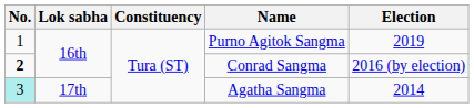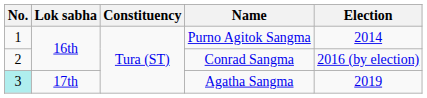Purno Agitok Sangma | Election: 2019 -> 2014
Conrad Sangma | No.: bold -> normal
Agatha Sangma | Election: 2014 -> 2019
